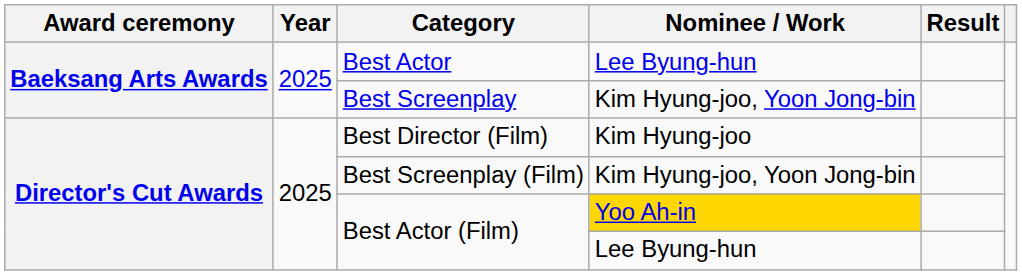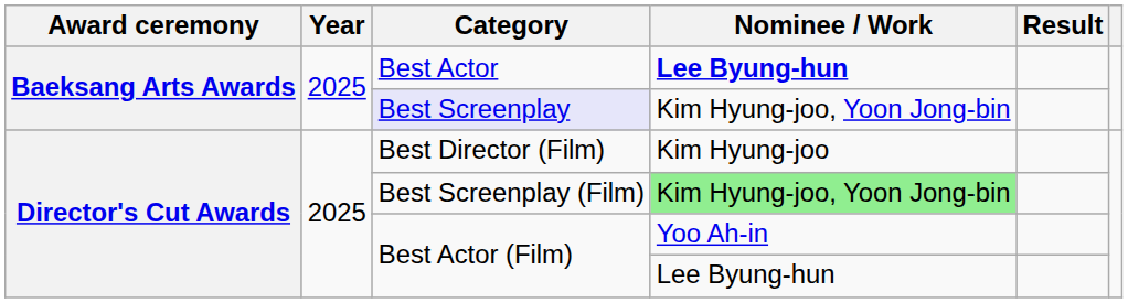Best Actor | Nominee / Work: normal -> bold
Best Screenplay | Category: no background -> lavender background
Best Screenplay (Film) | Nominee / Work: no background -> lightgreen background
Best Actor (Film) / Yoo Ah-in | Nominee / Work: gold background -> no background
